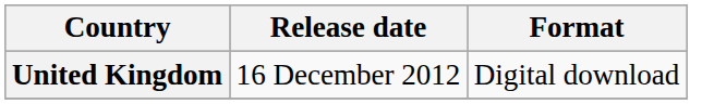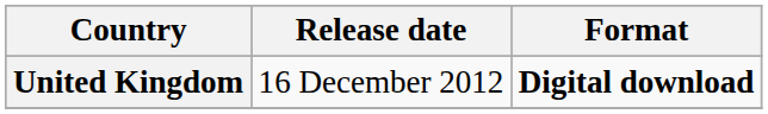United Kingdom | Format: normal -> bold
